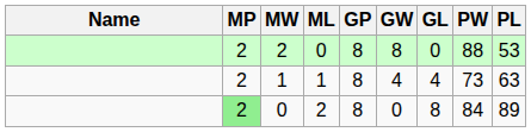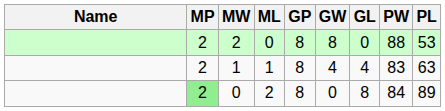row 3 | PW: 73 -> 83
